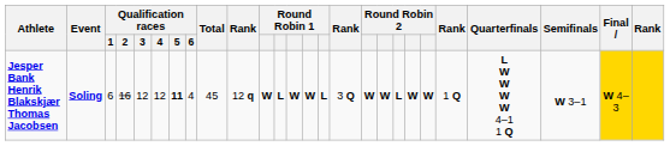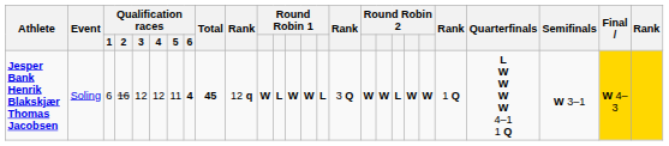Jesper Bank Henrik Blakskjær Thomas Jacobsen | Event: bold -> normal
Jesper Bank Henrik Blakskjær Thomas Jacobsen | Qualification races / 5: bold -> normal
Jesper Bank Henrik Blakskjær Thomas Jacobsen | Qualification races / 6: normal -> bold
Jesper Bank Henrik Blakskjær Thomas Jacobsen | Total: normal -> bold
